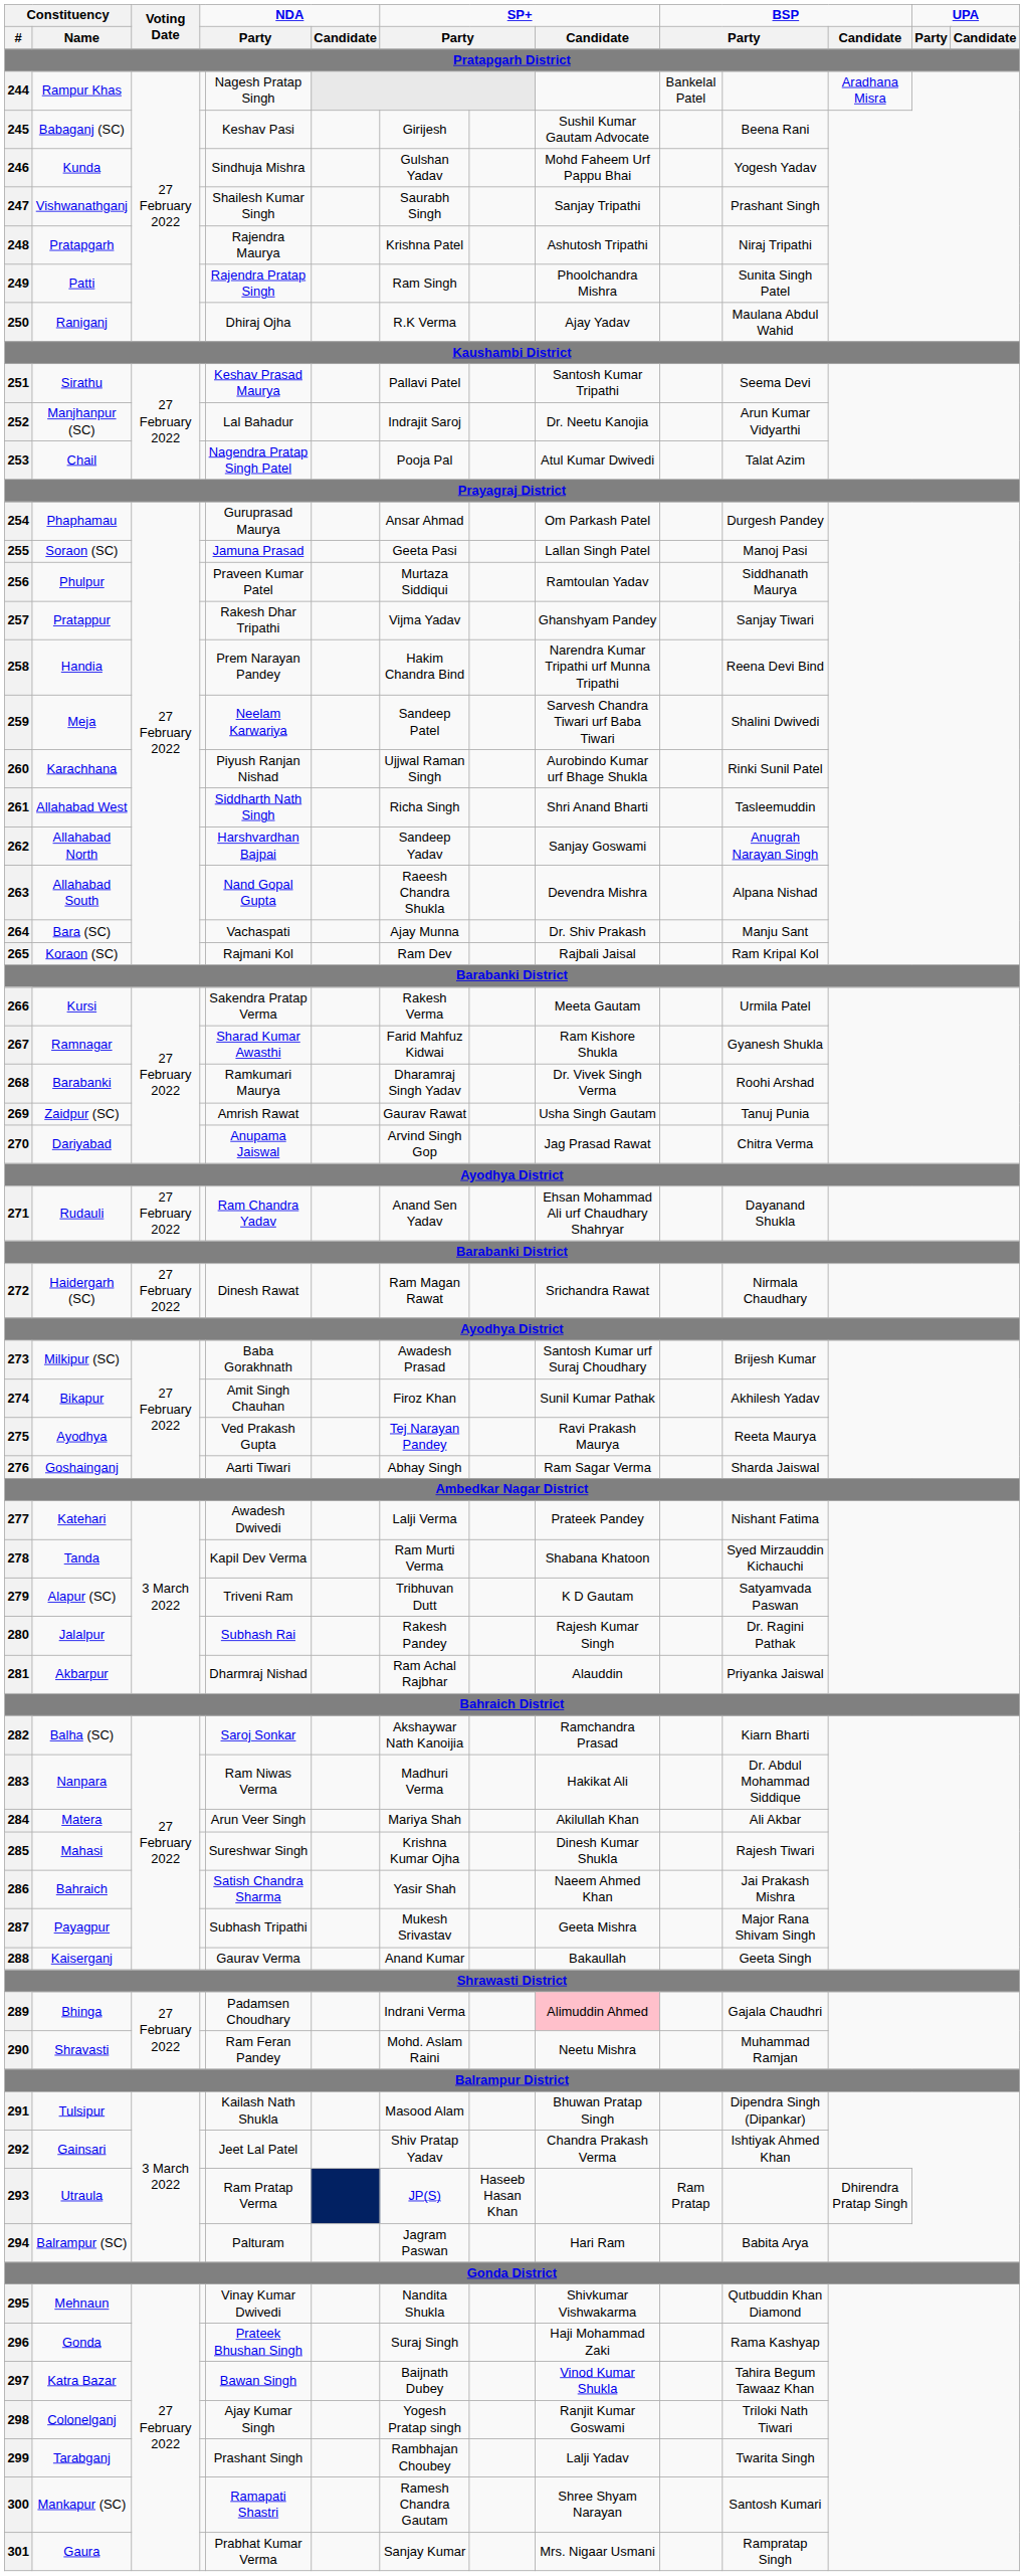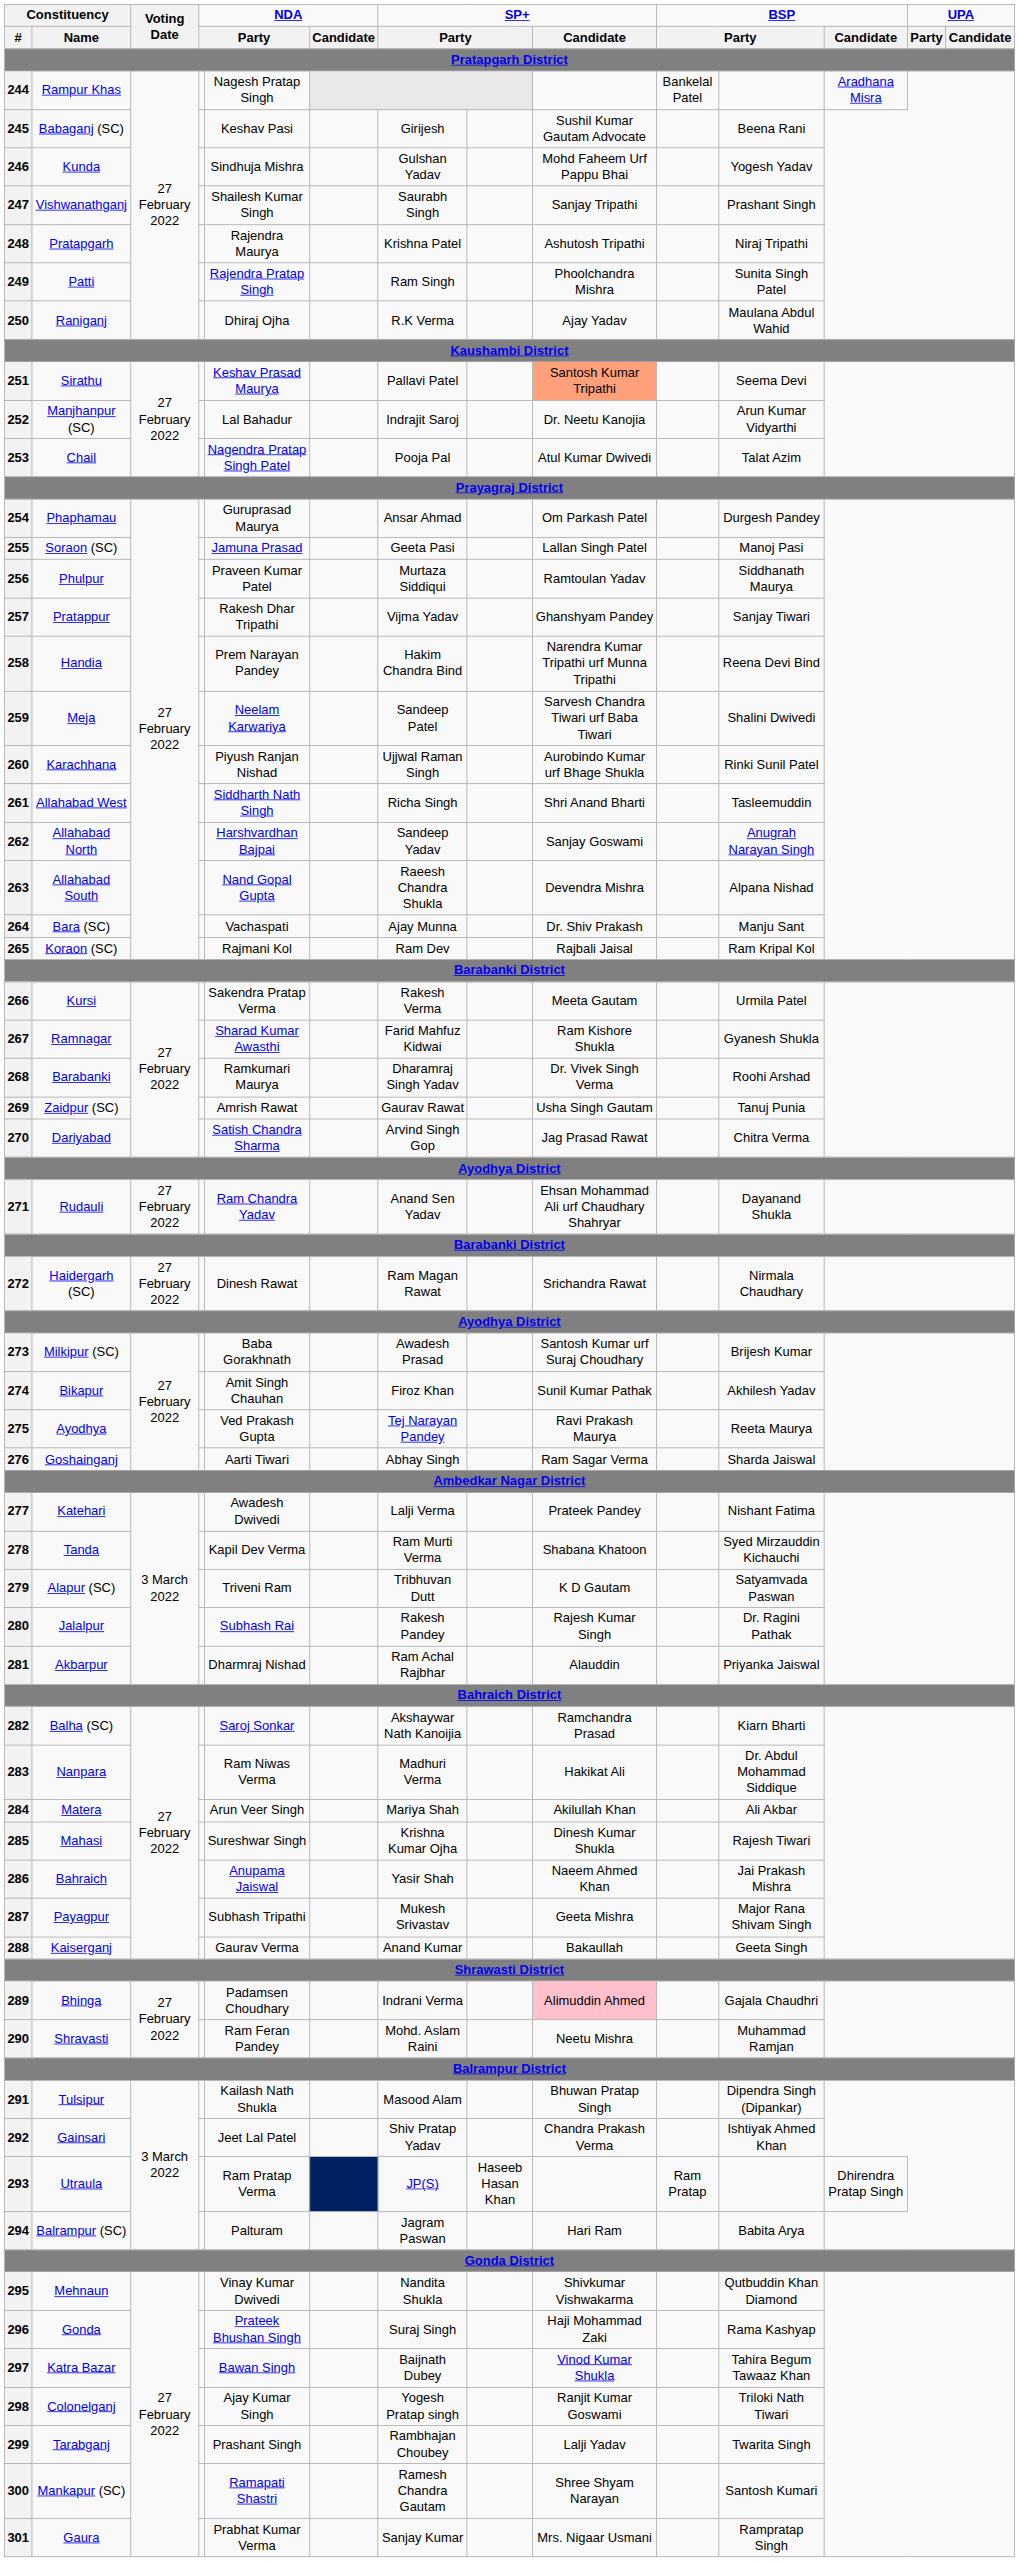Sirathu | column 9: no background -> lightsalmon background
Dariyabad | column 5: Anupama Jaiswal -> Satish Chandra Sharma
Bahraich | column 5: Satish Chandra Sharma -> Anupama Jaiswal
